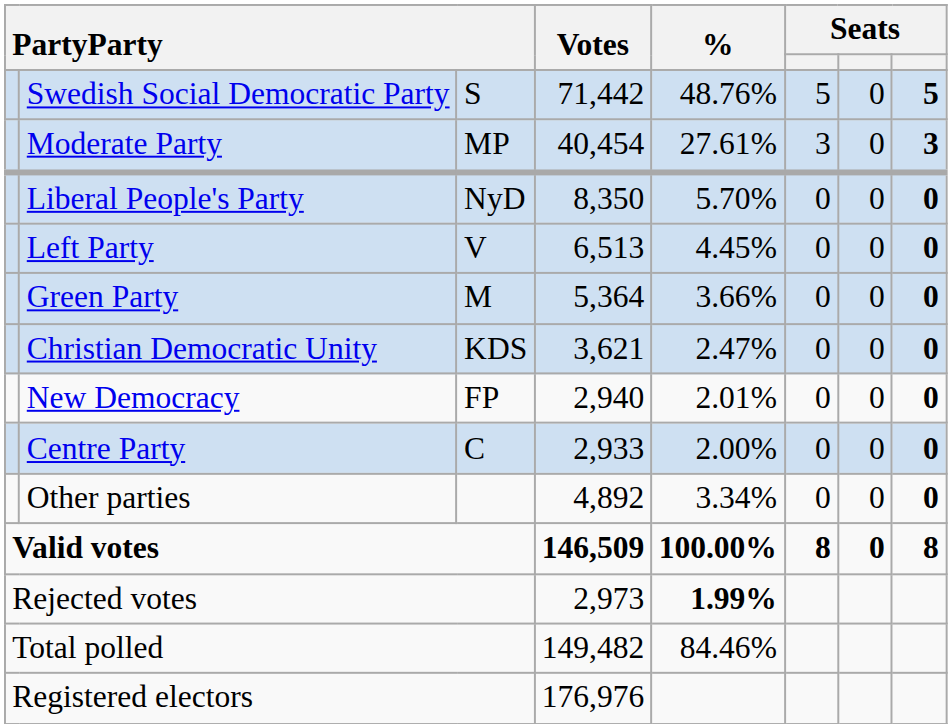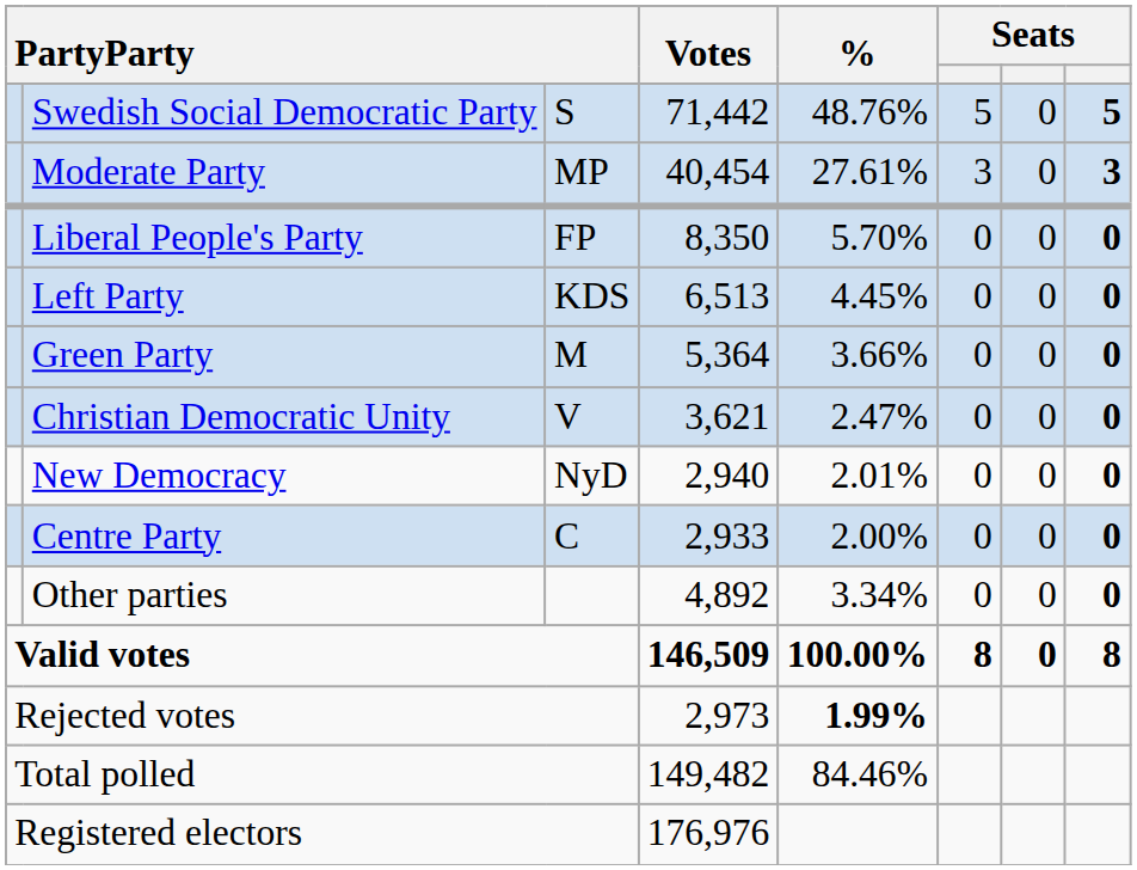Liberal People's Party | column 3: NyD -> FP
Left Party | column 3: V -> KDS
Christian Democratic Unity | column 3: KDS -> V
New Democracy | column 3: FP -> NyD
